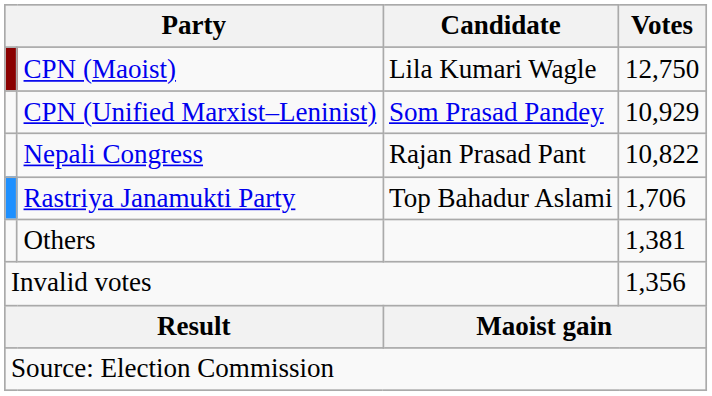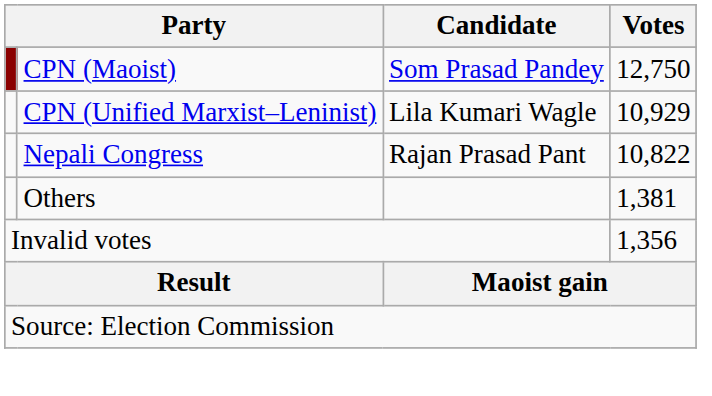CPN (Maoist) | Candidate: Lila Kumari Wagle -> Som Prasad Pandey
CPN (Unified Marxist–Leninist) | Candidate: Som Prasad Pandey -> Lila Kumari Wagle
- row: Rastriya Janamukti Party | Top Bahadur Aslami | 1,706
